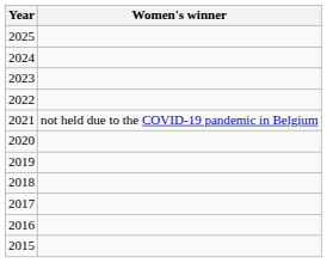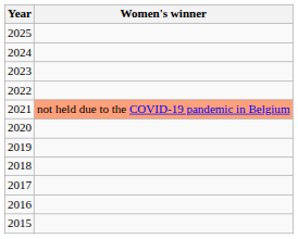2021 | Women's winner: no background -> lightsalmon background
